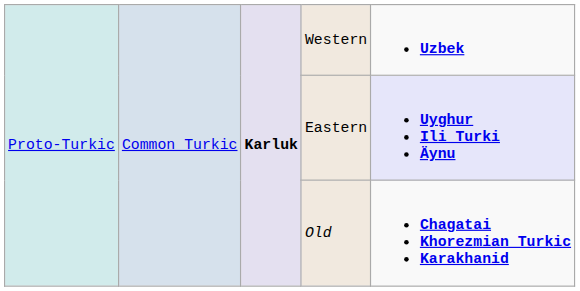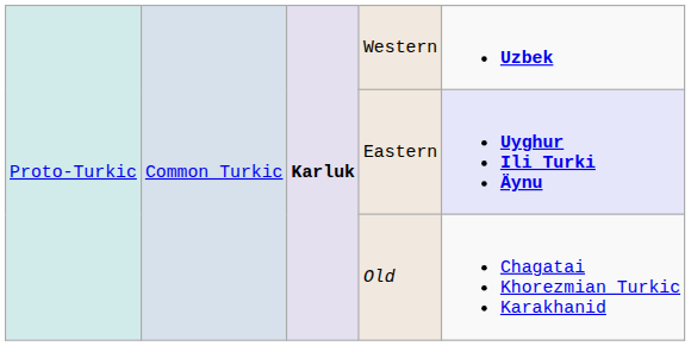Old | column 5: bold -> normal
